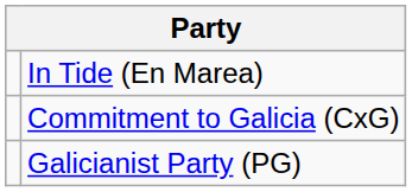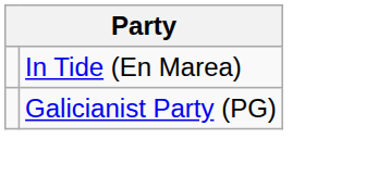- row: Commitment to Galicia (CxG)
